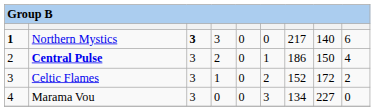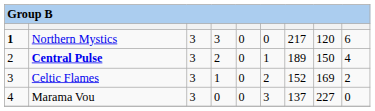Northern Mystics | column 3: bold -> normal
Northern Mystics | column 8: 140 -> 120
Central Pulse | column 7: 186 -> 189
Celtic Flames | column 8: 172 -> 169
Marama Vou | column 7: 134 -> 137
